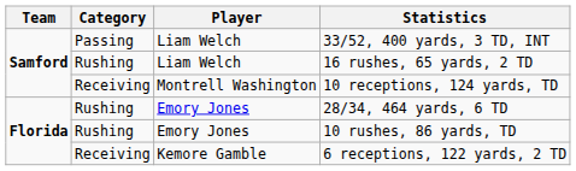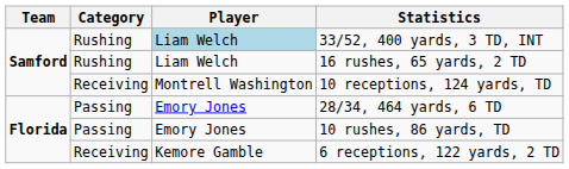33/52, 400 yards, 3 TD, INT | Category: Passing -> Rushing
33/52, 400 yards, 3 TD, INT | Player: no background -> lightblue background
28/34, 464 yards, 6 TD | Category: Rushing -> Passing
10 rushes, 86 yards, TD | Category: Rushing -> Passing
